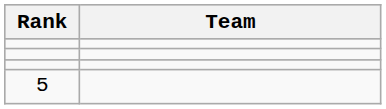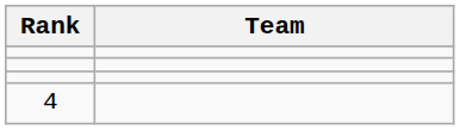row 5 | Rank: 5 -> 4
